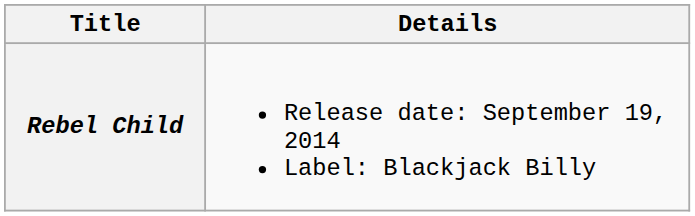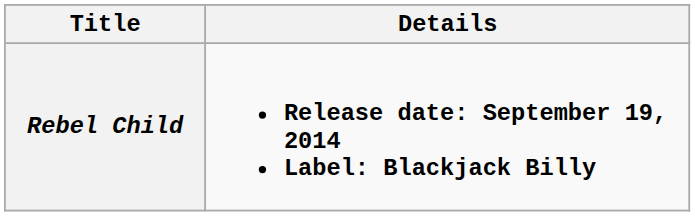Rebel Child | Details: normal -> bold
